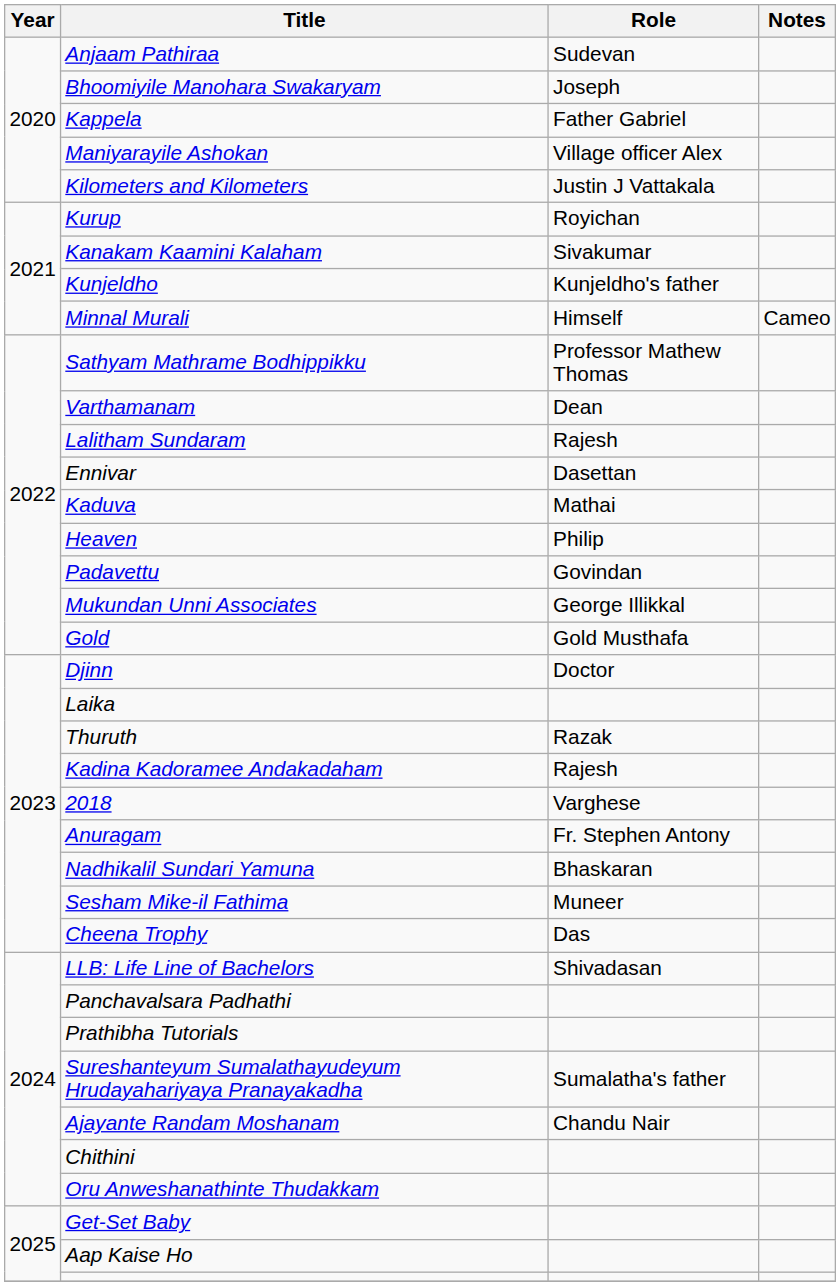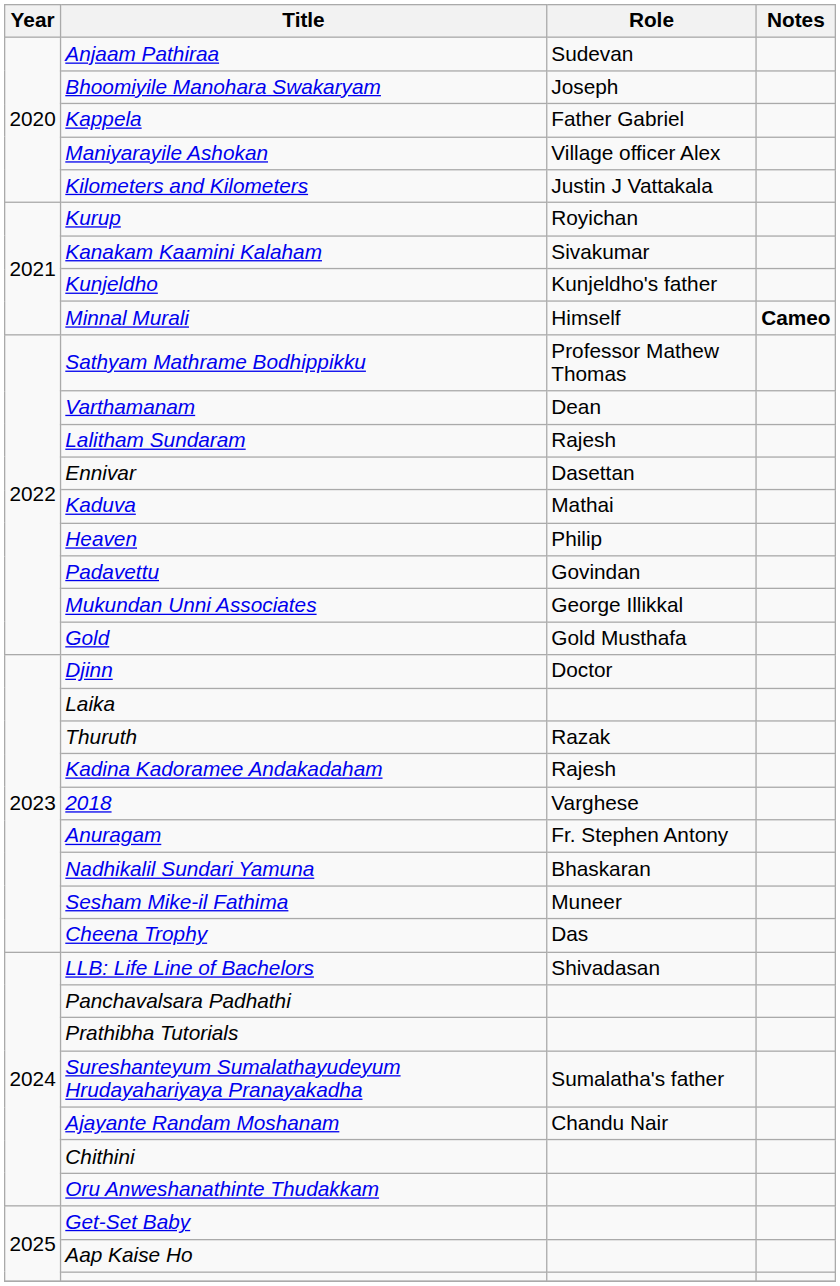Minnal Murali | Notes: normal -> bold
